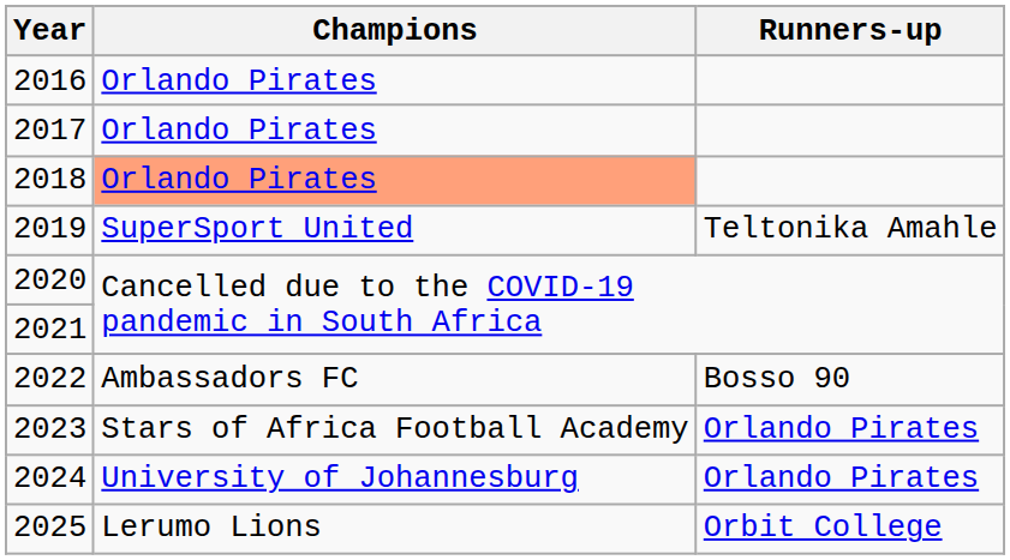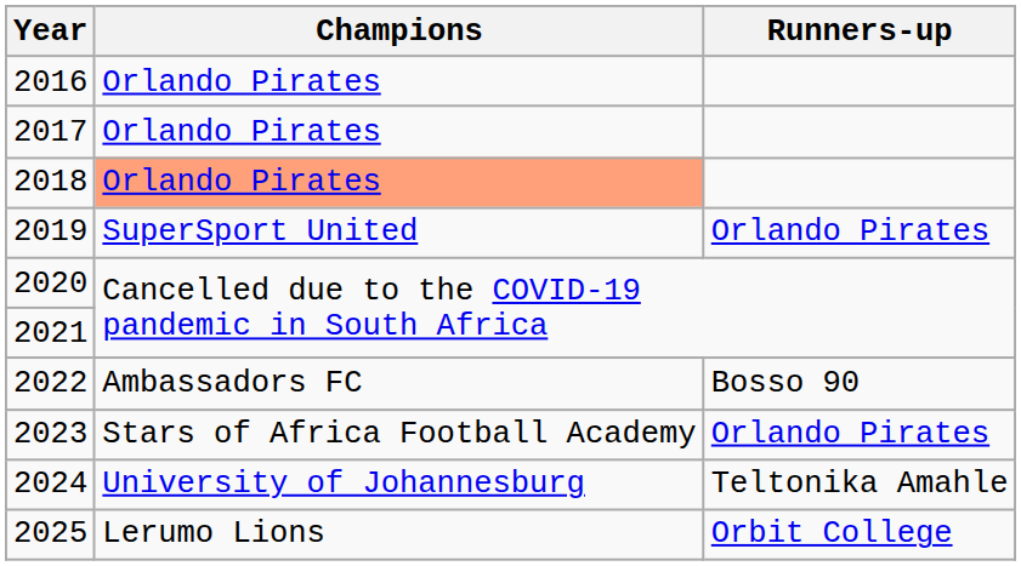2019 | Runners-up: Teltonika Amahle -> Orlando Pirates
2024 | Runners-up: Orlando Pirates -> Teltonika Amahle
